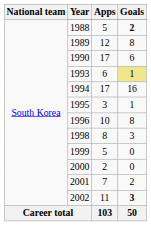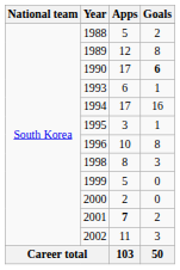1988 | Goals: bold -> normal
1990 | Goals: normal -> bold
1993 | Goals: khaki background -> no background
2001 | Apps: normal -> bold
2002 | Goals: bold -> normal
